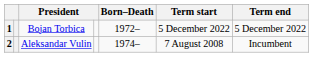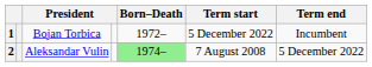1 | Term end: 5 December 2022 -> Incumbent
2 | Born–Death: no background -> lightgreen background
2 | Term end: Incumbent -> 5 December 2022
